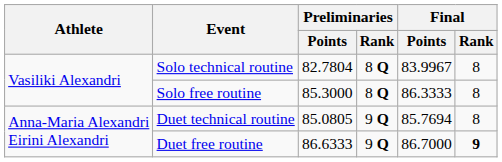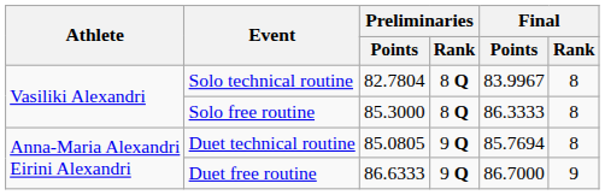Duet free routine | Final / Rank: bold -> normal
